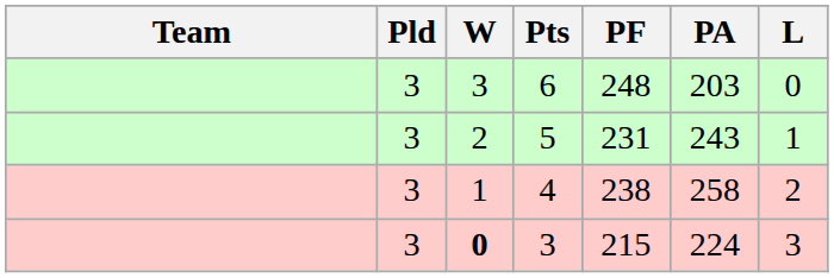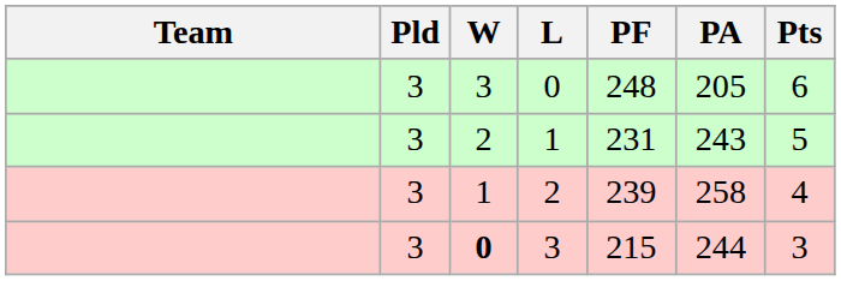columns swapped: L <-> Pts
row 2 | PA: 203 -> 205
row 4 | PF: 238 -> 239
row 5 | PA: 224 -> 244
